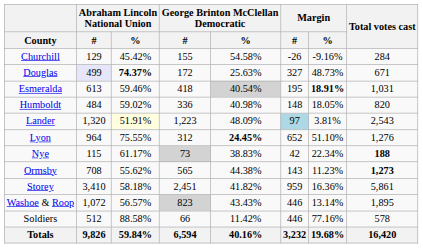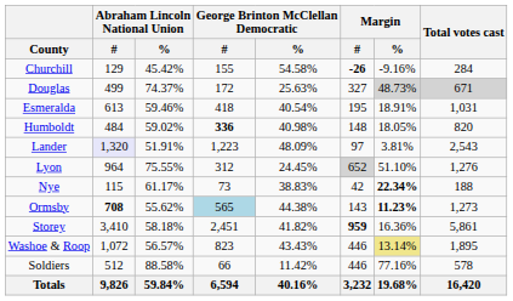Churchill | Margin / #: normal -> bold
Douglas | Abraham Lincoln National Union / #: lavender background -> no background
Douglas | Abraham Lincoln National Union / %: bold -> normal
Douglas | Margin / %: no background -> lightgrey background
Douglas | Total votes cast: no background -> lightgrey background
Esmeralda | George Brinton McClellan Democratic / %: lightgrey background -> no background
Esmeralda | Margin / %: bold -> normal
Humboldt | George Brinton McClellan Democratic / #: normal -> bold
Lander | Abraham Lincoln National Union / #: no background -> lavender background
Lander | Abraham Lincoln National Union / %: lightyellow background -> no background
Lander | Margin / #: lightblue background -> no background
Lyon | George Brinton McClellan Democratic / %: bold -> normal
Lyon | Margin / #: no background -> lightgrey background
Nye | George Brinton McClellan Democratic / #: lightgrey background -> no background
Nye | Margin / %: normal -> bold
Nye | Total votes cast: bold -> normal
Ormsby | Abraham Lincoln National Union / #: normal -> bold
Ormsby | George Brinton McClellan Democratic / #: no background -> lightblue background
Ormsby | Margin / %: normal -> bold
Ormsby | Total votes cast: bold -> normal
Storey | Margin / #: normal -> bold
Washoe & Roop | George Brinton McClellan Democratic / #: lightgrey background -> no background
Washoe & Roop | Margin / %: no background -> khaki background
